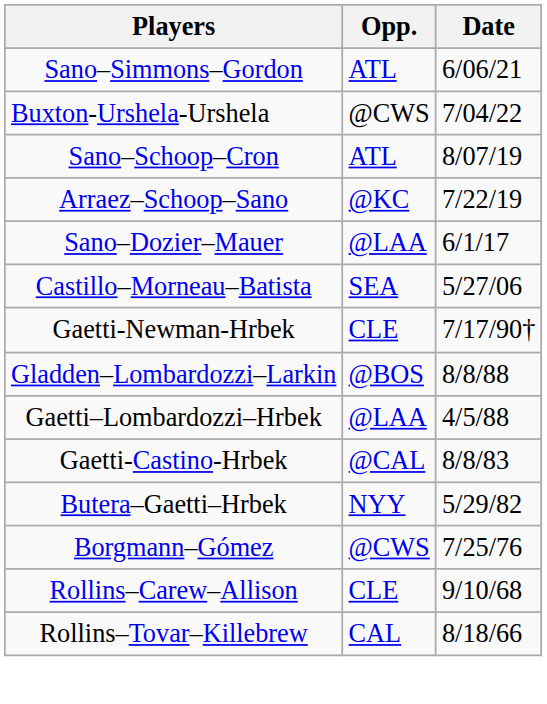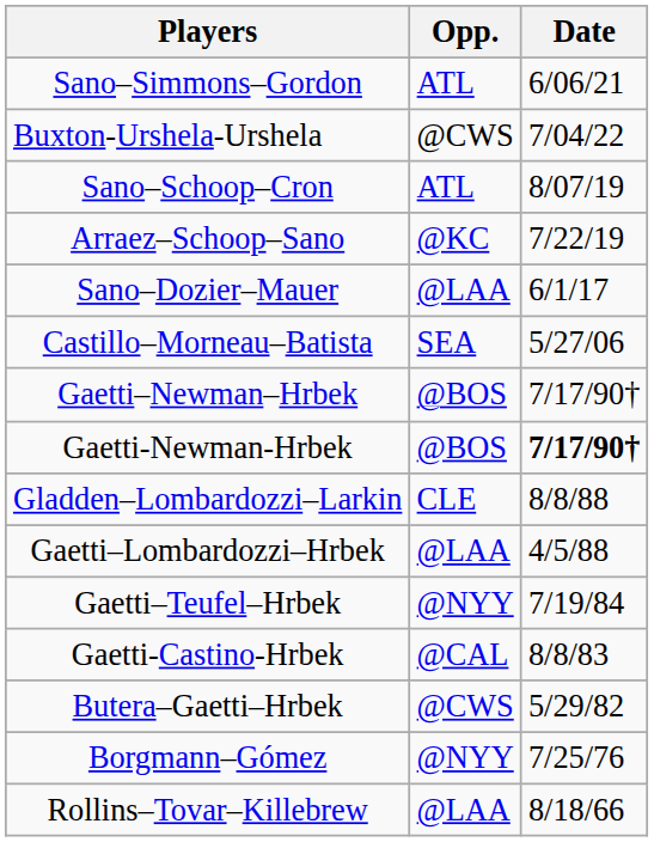+ row: Gaetti–Newman–Hrbek | @BOS | 7/17/90†
Gaetti-Newman-Hrbek | Opp.: CLE -> @BOS
Gaetti-Newman-Hrbek | Date: normal -> bold
Gladden–Lombardozzi–Larkin | Opp.: @BOS -> CLE
+ row: Gaetti–Teufel–Hrbek | @NYY | 7/19/84
Butera–Gaetti–Hrbek | Opp.: NYY -> @CWS
Borgmann–Gómez | Opp.: @CWS -> @NYY
- row: Rollins–Carew–Allison | CLE | 9/10/68
Rollins–Tovar–Killebrew | Opp.: CAL -> @LAA
